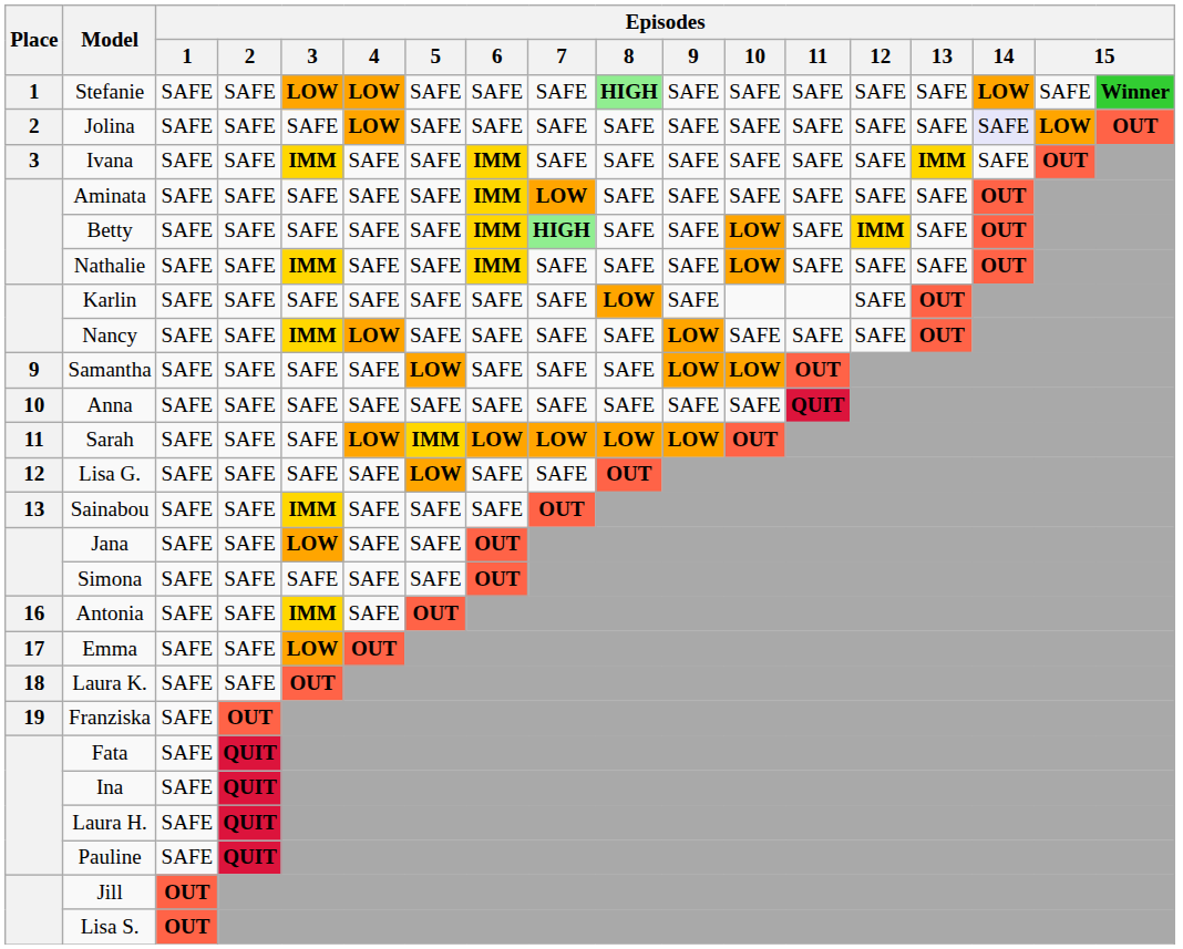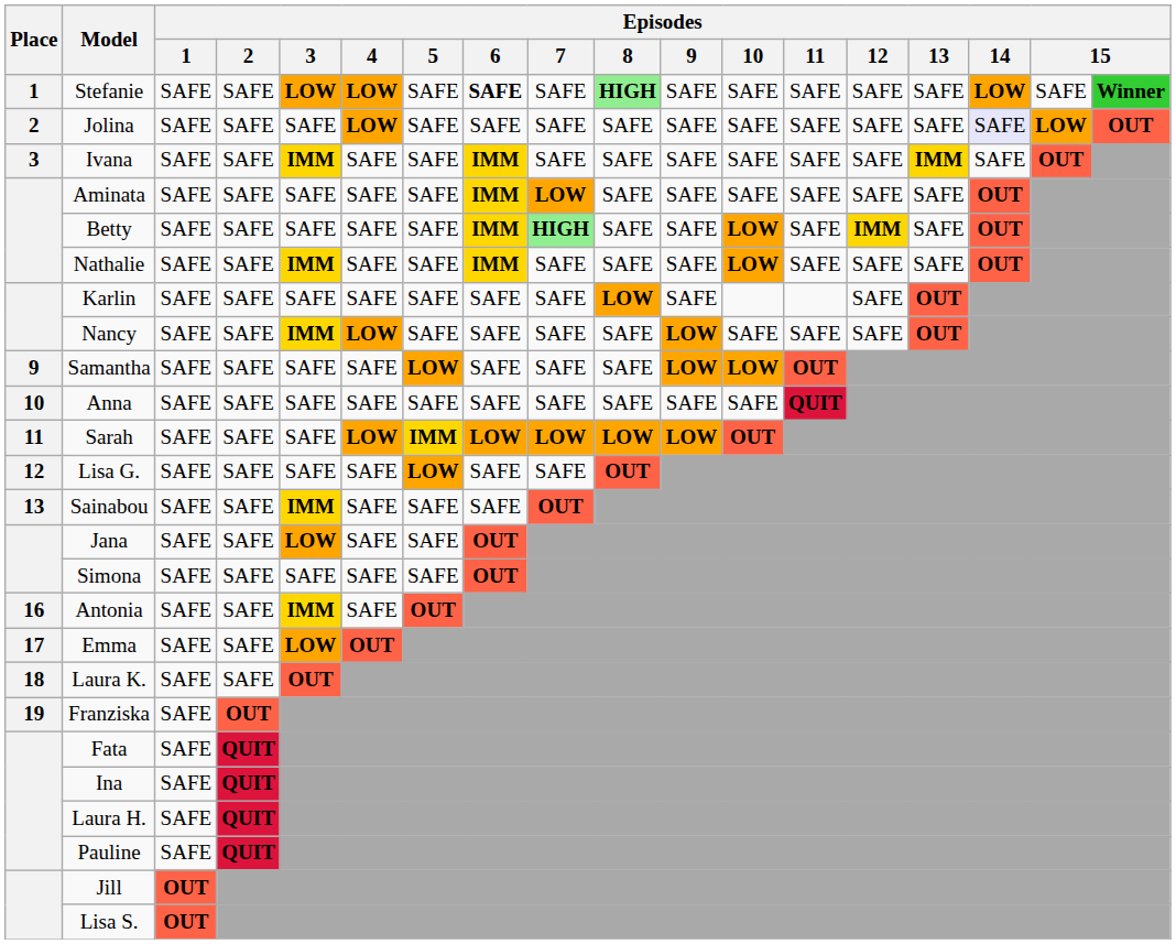Stefanie | Episodes / 6: normal -> bold
